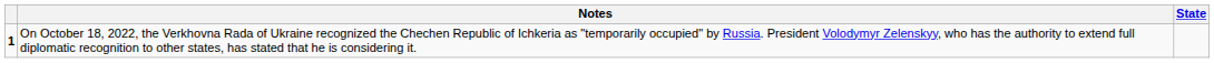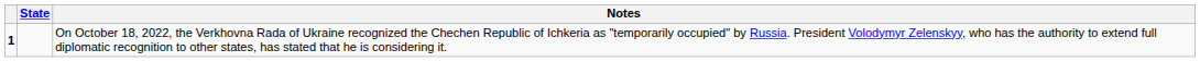columns swapped: State <-> Notes
